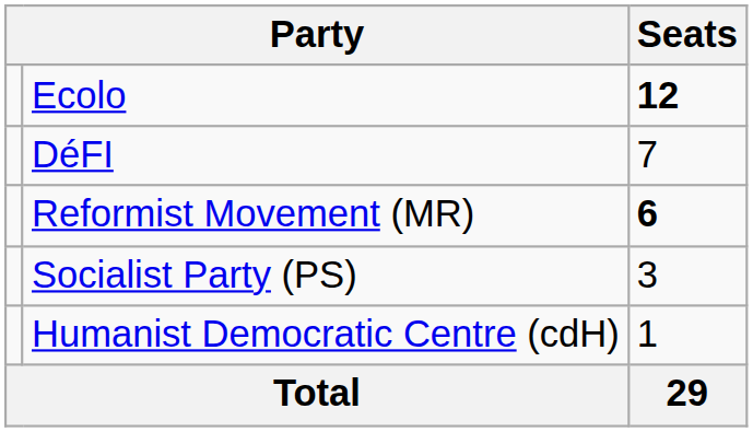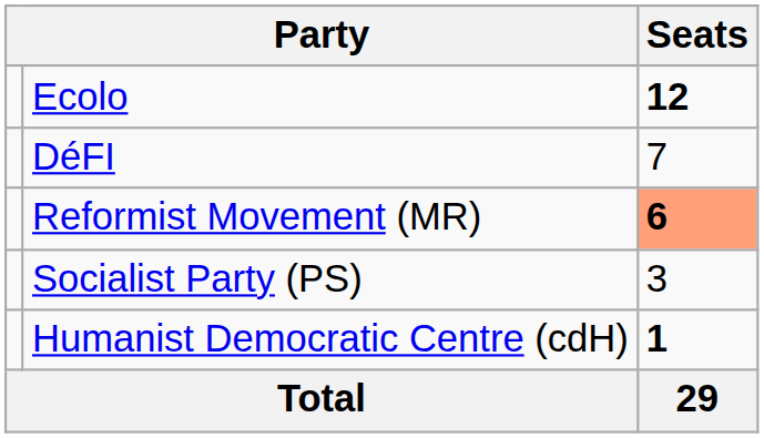Reformist Movement (MR) | Seats: no background -> lightsalmon background
Humanist Democratic Centre (cdH) | Seats: normal -> bold
